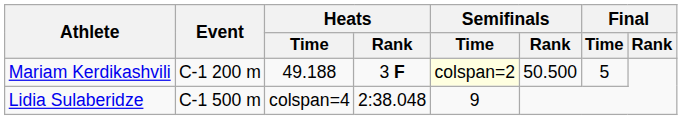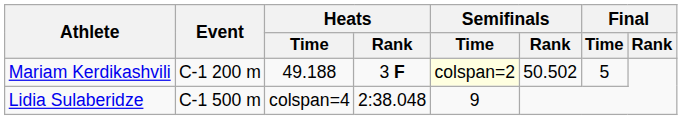Mariam Kerdikashvili | Semifinals / Rank: 50.500 -> 50.502
